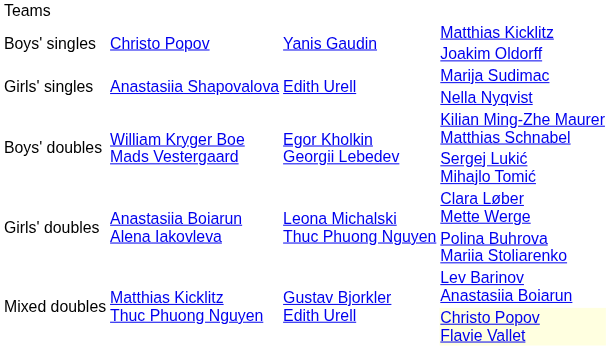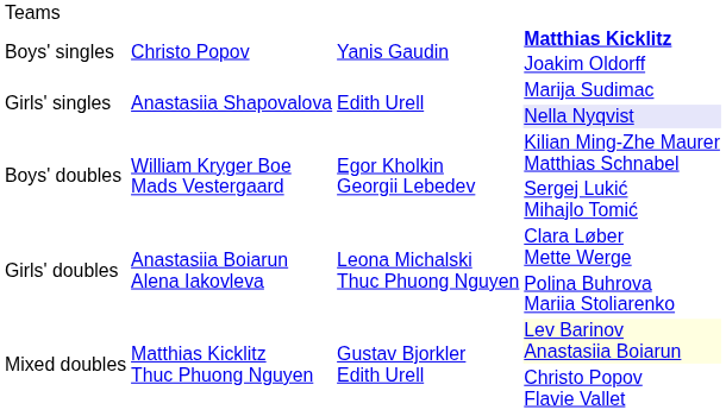Matthias Kicklitz | column 4: normal -> bold
Nella Nyqvist | column 4: no background -> lavender background
Lev Barinov Anastasiia Boiarun | column 4: no background -> lightyellow background
Christo Popov Flavie Vallet | column 4: lightyellow background -> no background
